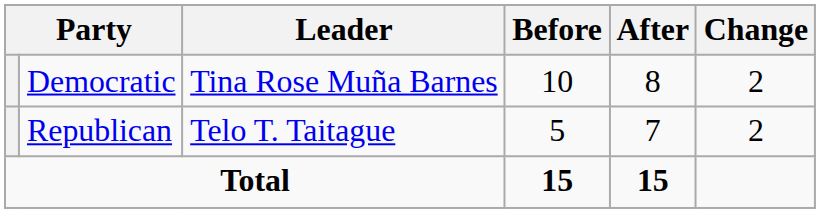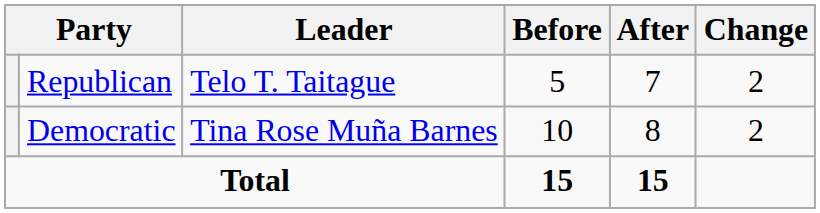rows swapped: Democratic <-> Republican
